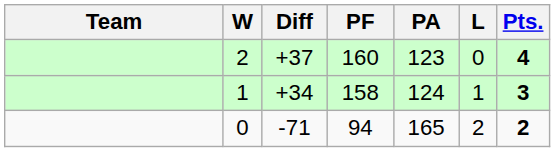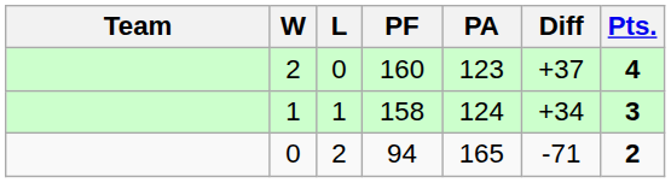columns swapped: L <-> Diff
